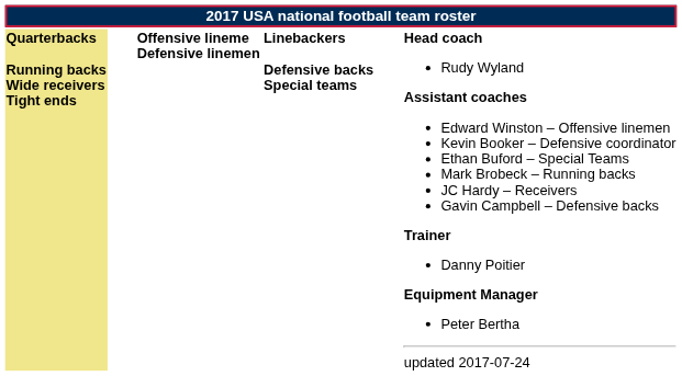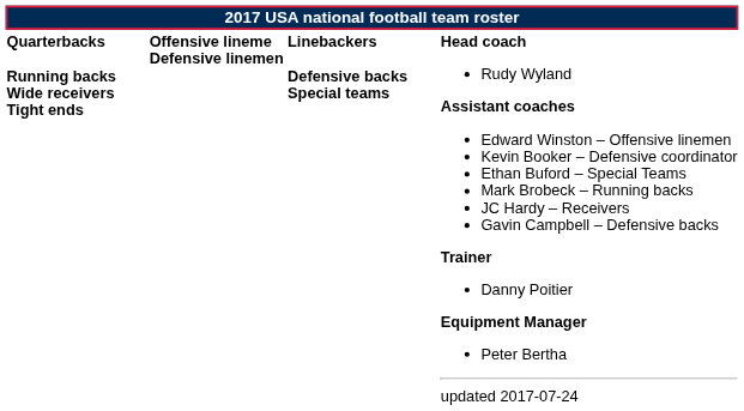Quarterbacks Running backs Wide receivers Tight ends | column 1: khaki background -> no background
